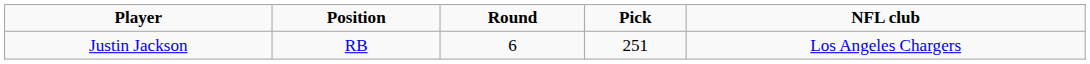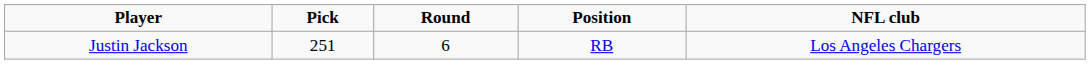columns swapped: Position <-> Pick
